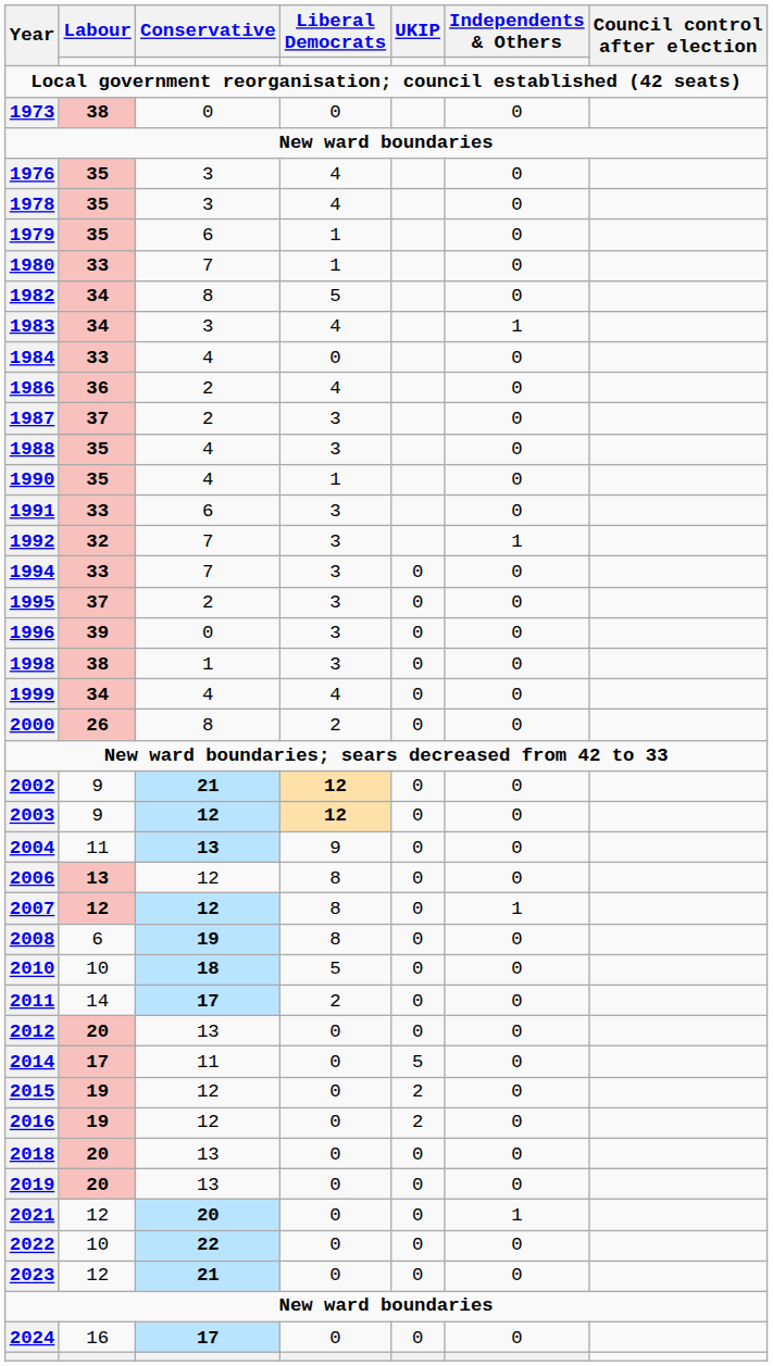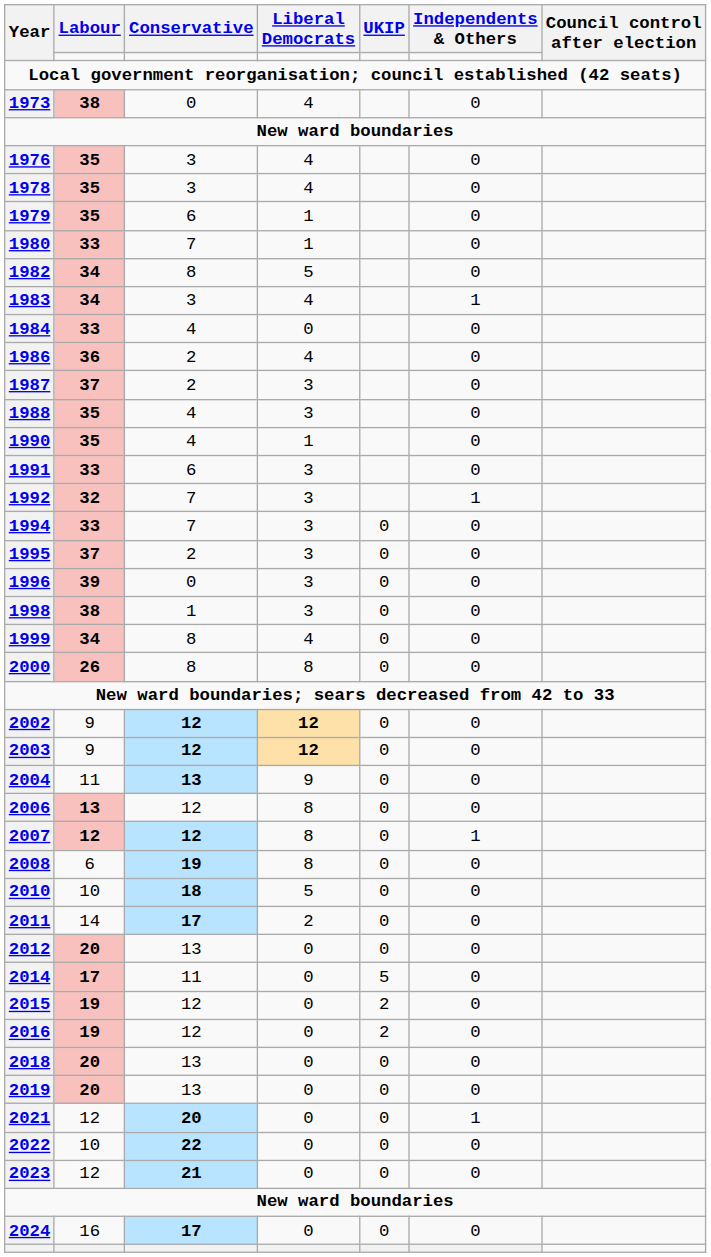1973 | Liberal Democrats: 0 -> 4
1999 | Conservative: 4 -> 8
2000 | Liberal Democrats: 2 -> 8
2002 | Conservative: 21 -> 12
